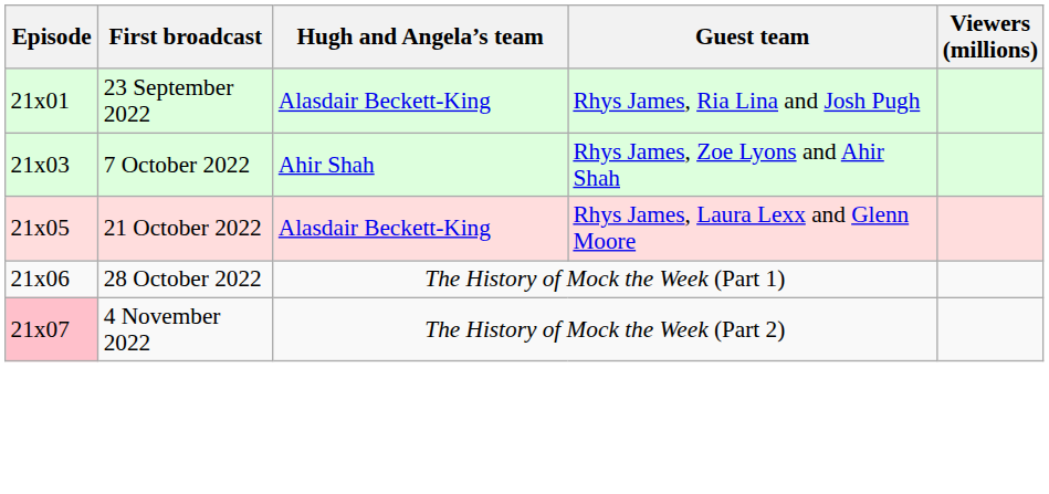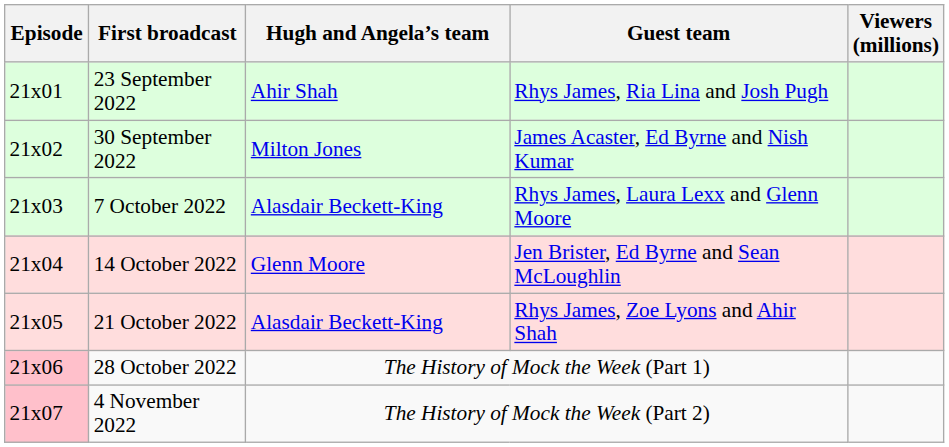23 September 2022 | Hugh and Angela’s team: Alasdair Beckett-King -> Ahir Shah
+ row: 21x02 | 30 September 2022 | Milton Jones | James Acaster, Ed Byrne and Nish Kumar
7 October 2022 | Hugh and Angela’s team: Ahir Shah -> Alasdair Beckett-King
7 October 2022 | Guest team: Rhys James, Zoe Lyons and Ahir Shah -> Rhys James, Laura Lexx and Glenn Moore
+ row: 21x04 | 14 October 2022 | Glenn Moore | Jen Brister, Ed Byrne and Sean McLoughlin
21 October 2022 | Guest team: Rhys James, Laura Lexx and Glenn Moore -> Rhys James, Zoe Lyons and Ahir Shah
28 October 2022 | Episode: no background -> pink background
